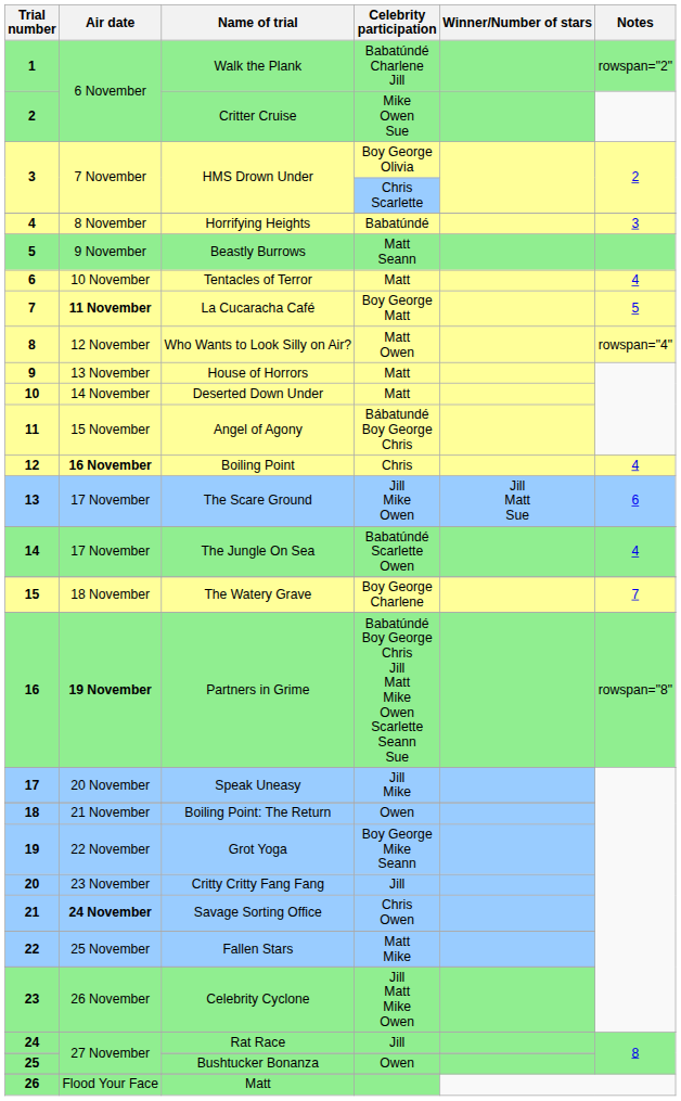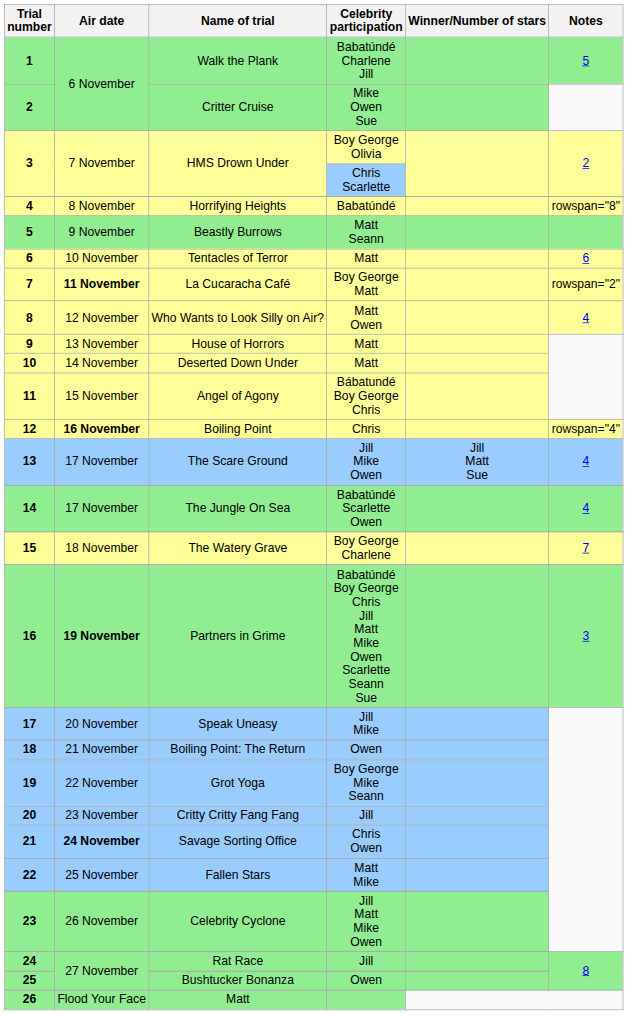Walk the Plank | Notes: rowspan="2" -> 5
Horrifying Heights | Notes: 3 -> rowspan="8"
Tentacles of Terror | Notes: 4 -> 6
La Cucaracha Café | Notes: 5 -> rowspan="2"
Who Wants to Look Silly on Air? | Notes: rowspan="4" -> 4
Boiling Point | Notes: 4 -> rowspan="4"
The Scare Ground | Notes: 6 -> 4
Partners in Grime | Notes: rowspan="8" -> 3
